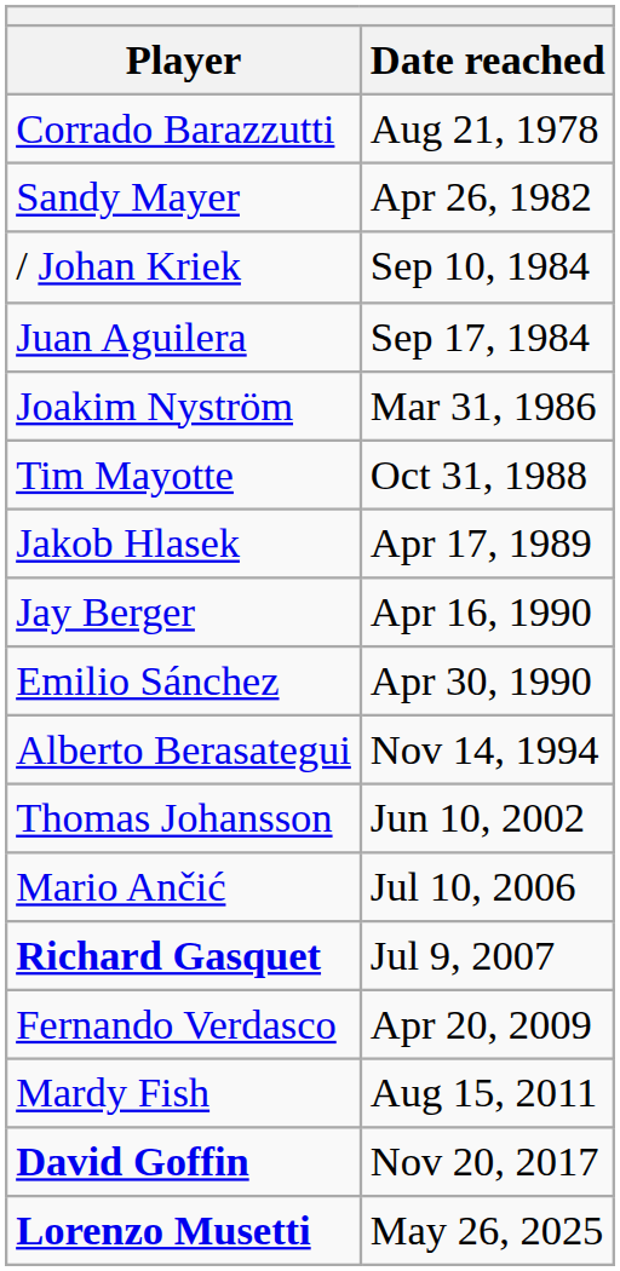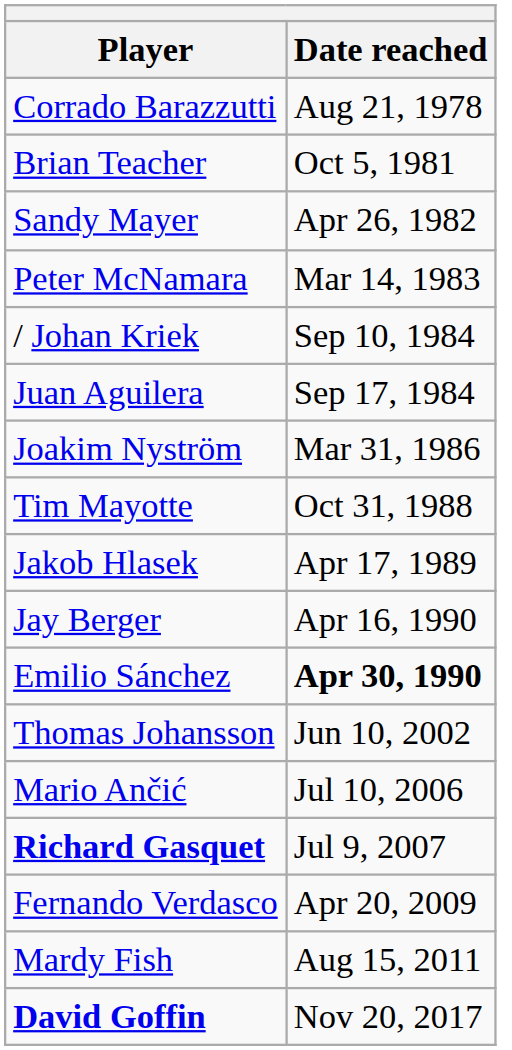+ row: Brian Teacher | Oct 5, 1981
+ row: Peter McNamara | Mar 14, 1983
Emilio Sánchez | Date reached: normal -> bold
- row: Alberto Berasategui | Nov 14, 1994
- row: Lorenzo Musetti | May 26, 2025
